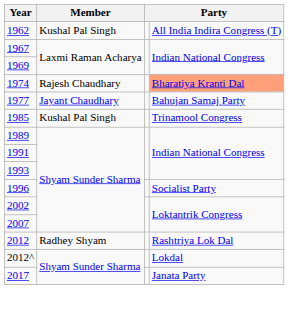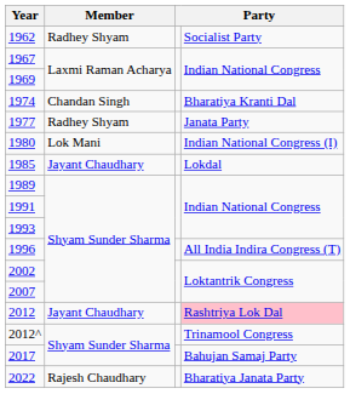1962 | Member: Kushal Pal Singh -> Radhey Shyam
1962 | column 4: All India Indira Congress (T) -> Socialist Party
1974 | Member: Rajesh Chaudhary -> Chandan Singh
1974 | column 4: lightsalmon background -> no background
1977 | Member: Jayant Chaudhary -> Radhey Shyam
1977 | column 4: Bahujan Samaj Party -> Janata Party
+ row: 1980 | Lok Mani | Indian National Congress (I)
1985 | Member: Kushal Pal Singh -> Jayant Chaudhary
1985 | column 4: Trinamool Congress -> Lokdal
1996 | column 4: Socialist Party -> All India Indira Congress (T)
2012 | Member: Radhey Shyam -> Jayant Chaudhary
2012 | column 4: no background -> pink background
2012^ | column 4: Lokdal -> Trinamool Congress
2017 | column 4: Janata Party -> Bahujan Samaj Party
+ row: 2022 | Rajesh Chaudhary | Bharatiya Janata Party
